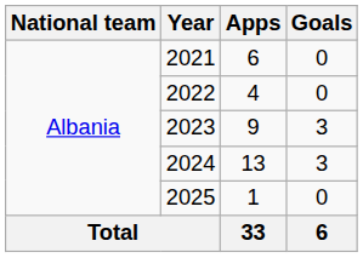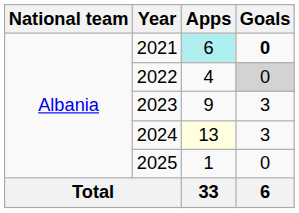2021 | Apps: no background -> paleturquoise background
2021 | Goals: normal -> bold
2022 | Goals: no background -> lightgrey background
2024 | Apps: no background -> lightyellow background
